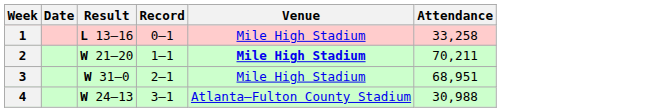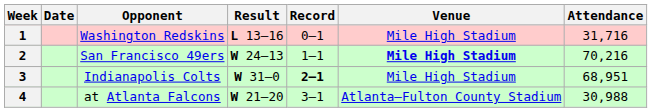+ column: Opponent | Washington Redskins | San Francisco 49ers | Indianapolis Colts | at Atlanta Falcons
1 | Attendance: 33,258 -> 31,716
2 | Result: W 21–20 -> W 24–13
2 | Attendance: 70,211 -> 70,216
3 | Record: normal -> bold
4 | Result: W 24–13 -> W 21–20
